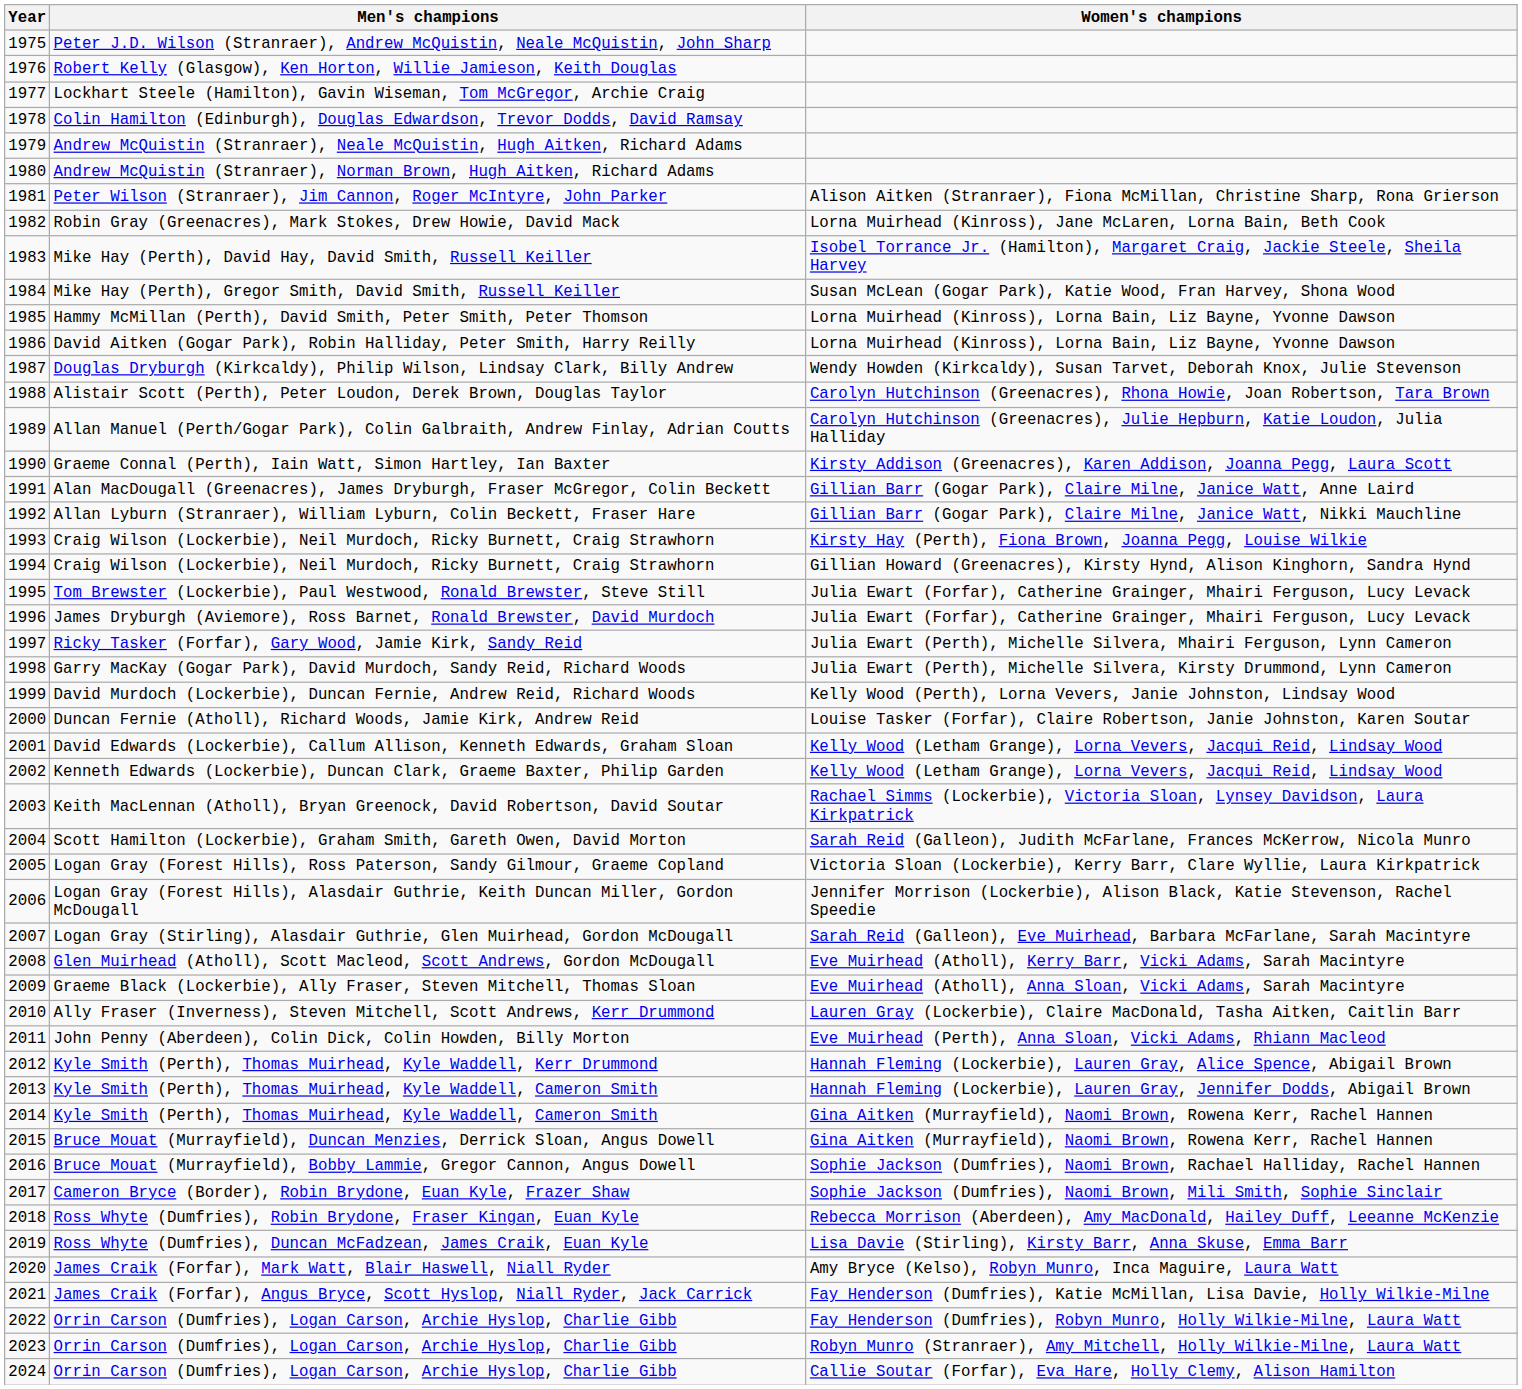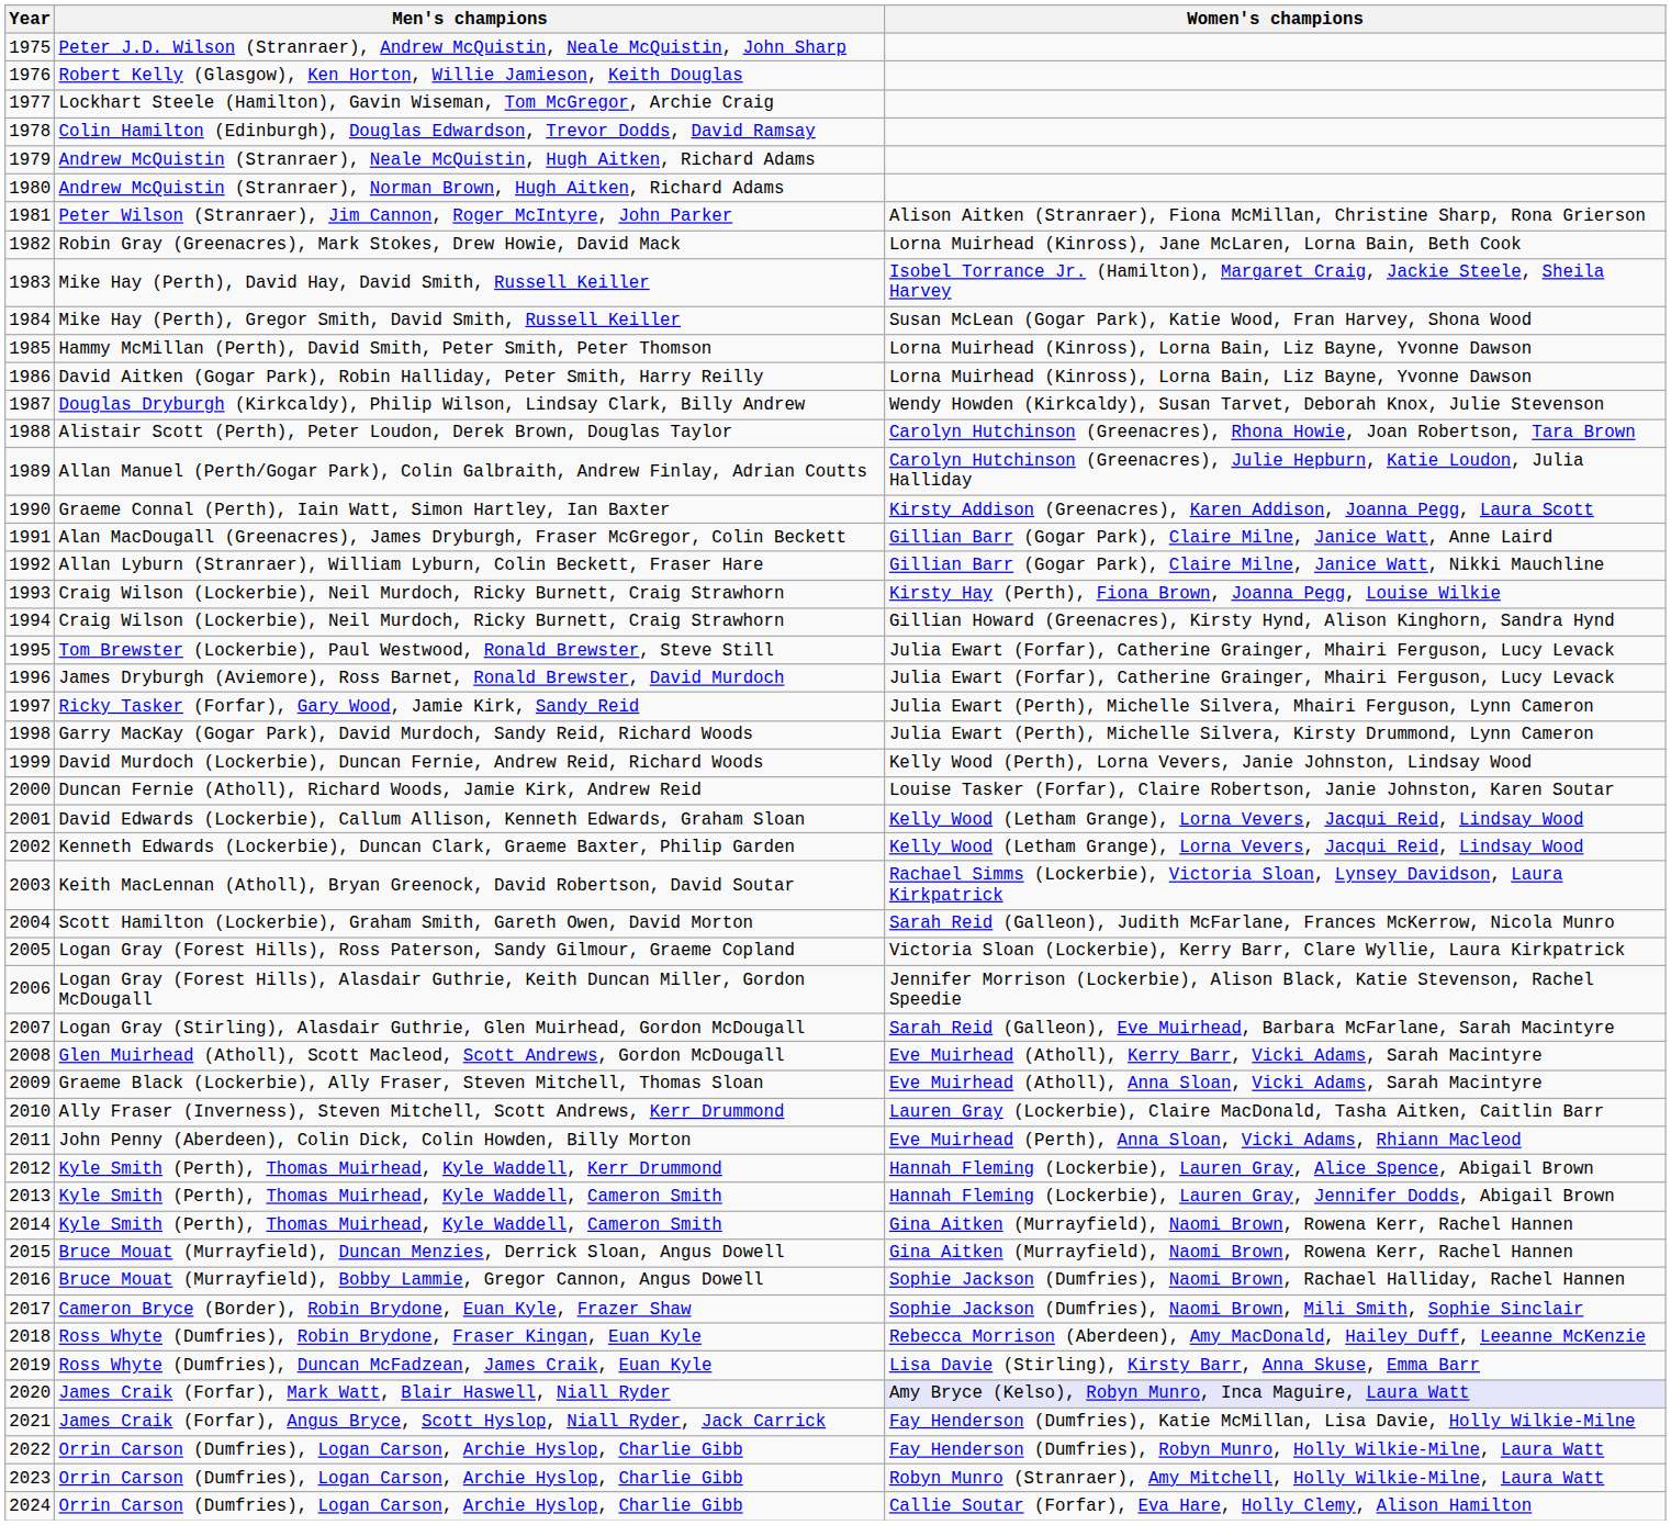James Craik (Forfar), Mark Watt, Blair Haswell, Niall Ryder | Women's champions: no background -> lavender background
